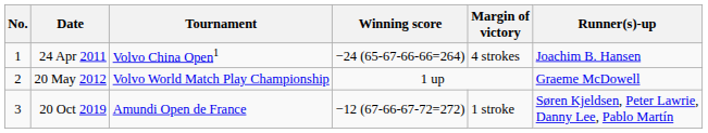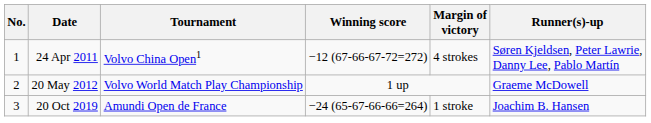24 Apr 2011 | Winning score: −24 (65-67-66-66=264) -> −12 (67-66-67-72=272)
24 Apr 2011 | Runner(s)-up: Joachim B. Hansen -> Søren Kjeldsen, Peter Lawrie, Danny Lee, Pablo Martín
20 Oct 2019 | Winning score: −12 (67-66-67-72=272) -> −24 (65-67-66-66=264)
20 Oct 2019 | Runner(s)-up: Søren Kjeldsen, Peter Lawrie, Danny Lee, Pablo Martín -> Joachim B. Hansen
